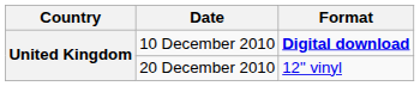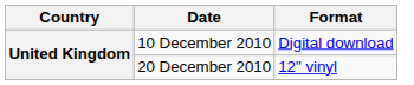10 December 2010 | Format: bold -> normal
